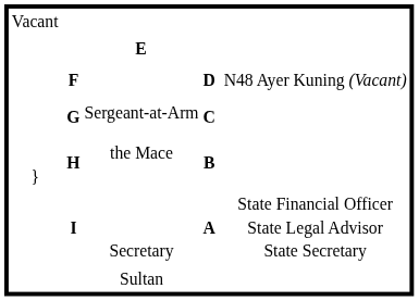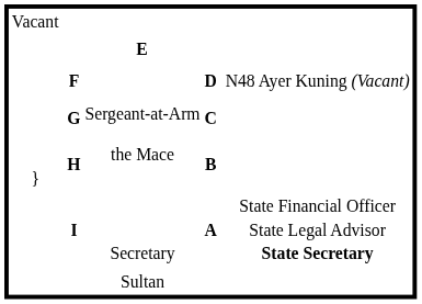I / Secretary | column 5: normal -> bold
